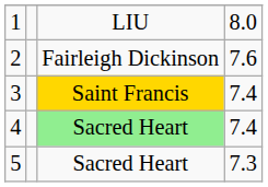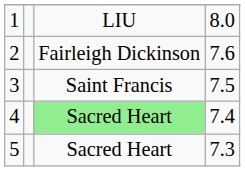3 | column 3: gold background -> no background
3 | column 4: 7.4 -> 7.5
